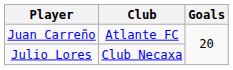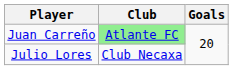Juan Carreño | Club: no background -> lightgreen background
